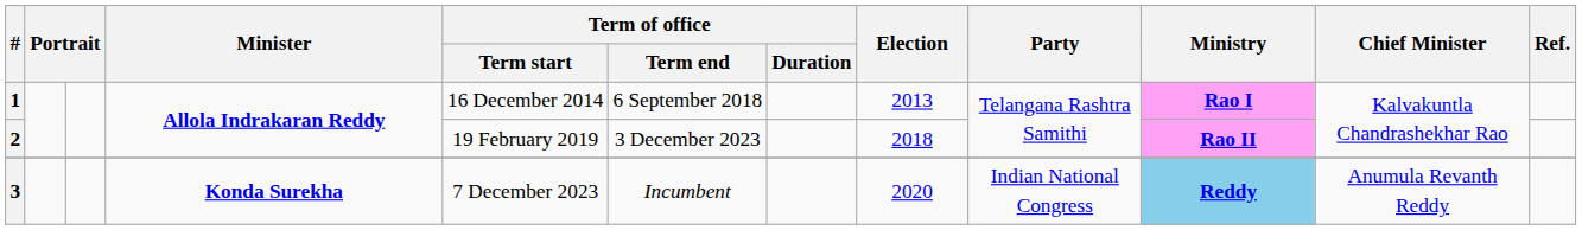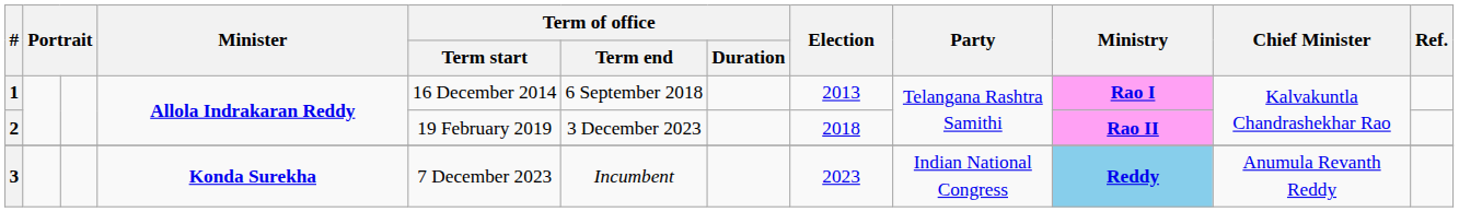3 | Election: 2020 -> 2023
